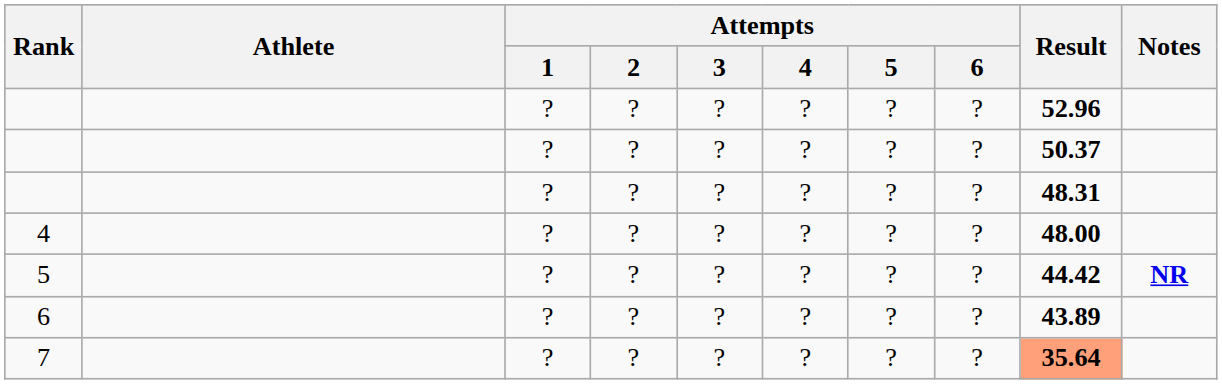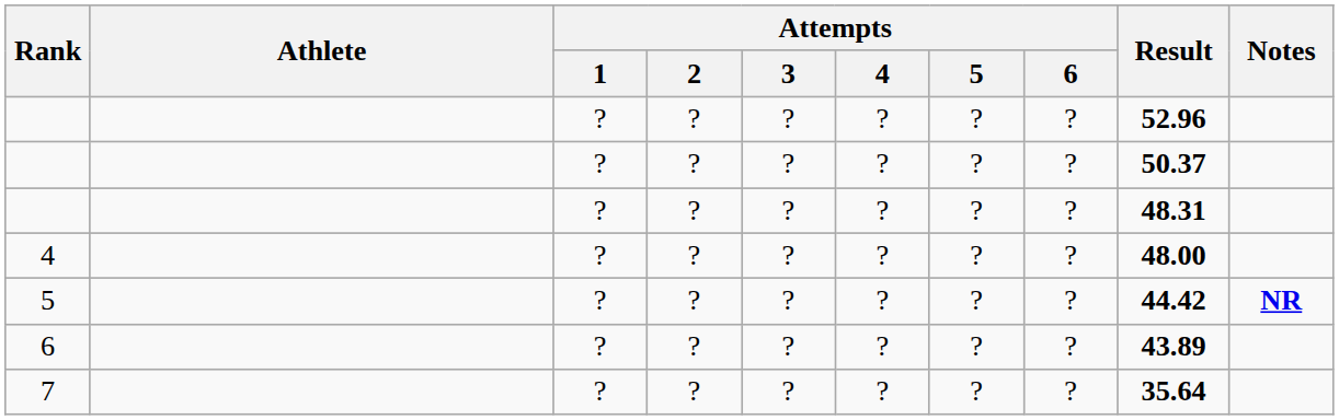7 | Result: lightsalmon background -> no background
